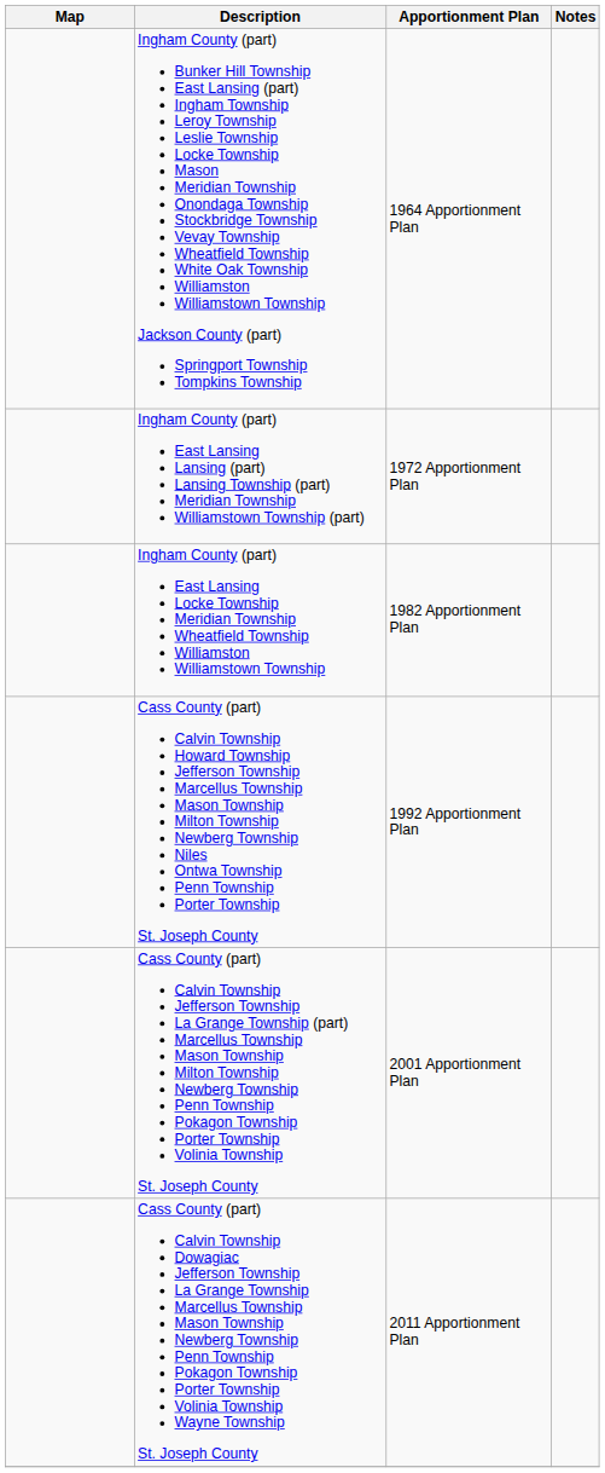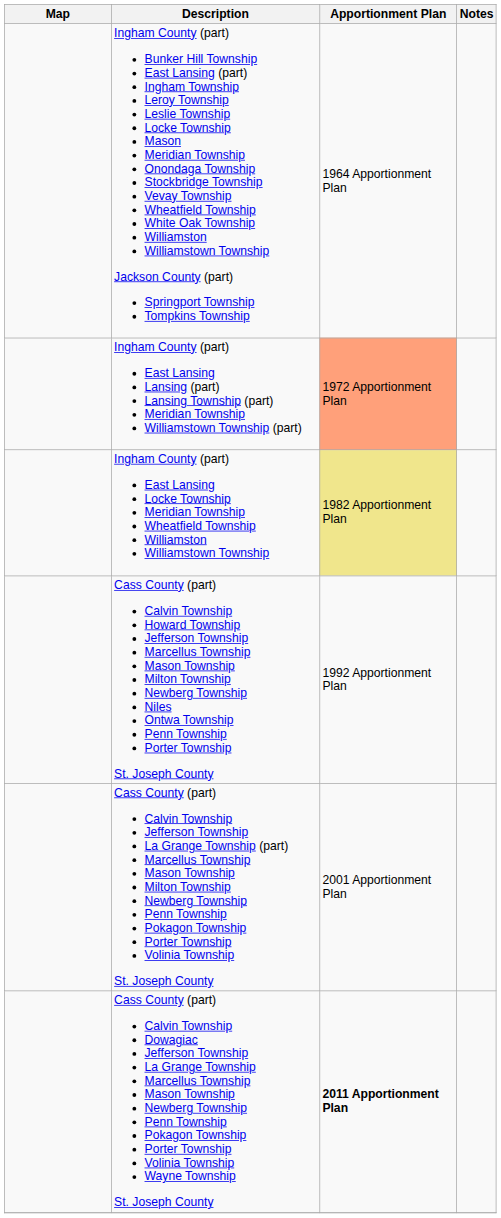row 3 | Apportionment Plan: no background -> lightsalmon background
row 4 | Apportionment Plan: no background -> khaki background
row 7 | Apportionment Plan: normal -> bold
